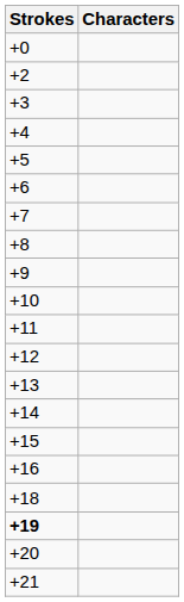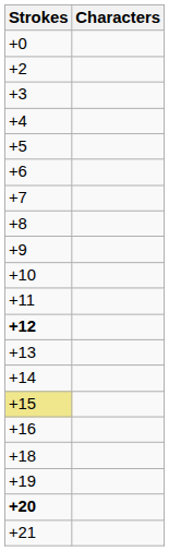+12 | Strokes: normal -> bold
+15 | Strokes: no background -> khaki background
+19 | Strokes: bold -> normal
+20 | Strokes: normal -> bold
